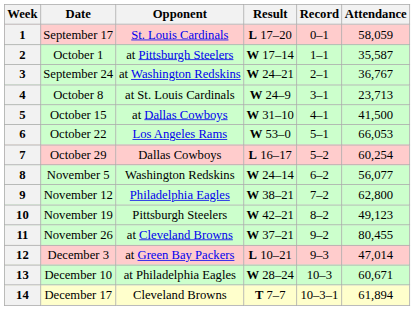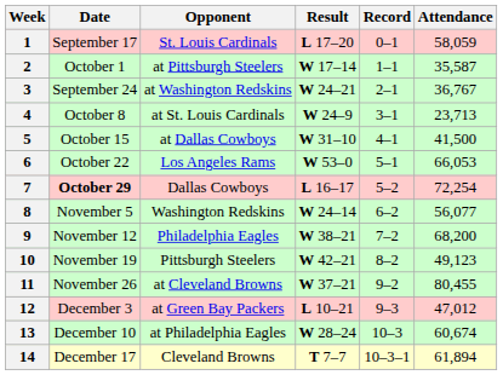7 | Date: normal -> bold
7 | Attendance: 60,254 -> 72,254
9 | Attendance: 62,800 -> 68,200
12 | Attendance: 47,014 -> 47,012
13 | Attendance: 60,671 -> 60,674
